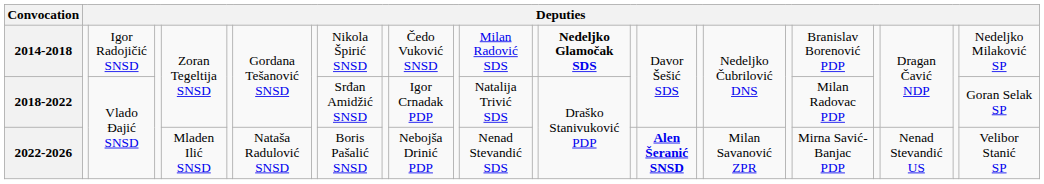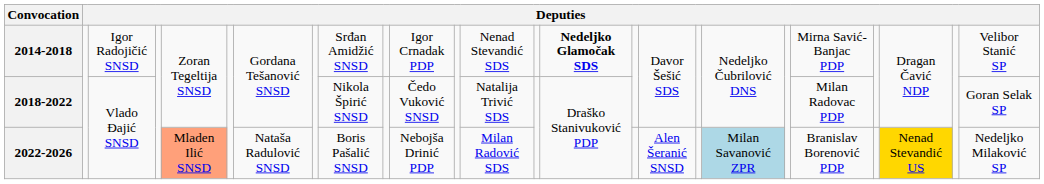2014-2018 | column 9: Nikola Špirić SNSD -> Srđan Amidžić SNSD
2014-2018 | column 11: Čedo Vuković SNSD -> Igor Crnadak PDP
2014-2018 | column 13: Milan Radović SDS -> Nenad Stevandić SDS
2014-2018 | column 21: Branislav Borenović PDP -> Mirna Savić-Banjac PDP
2014-2018 | column 25: Nedeljko Milaković SP -> Velibor Stanić SP
2018-2022 | column 9: Srđan Amidžić SNSD -> Nikola Špirić SNSD
2018-2022 | column 11: Igor Crnadak PDP -> Čedo Vuković SNSD
2022-2026 | column 5: no background -> lightsalmon background
2022-2026 | column 13: Nenad Stevandić SDS -> Milan Radović SDS
2022-2026 | column 17: bold -> normal
2022-2026 | column 19: no background -> lightblue background
2022-2026 | column 21: Mirna Savić-Banjac PDP -> Branislav Borenović PDP
2022-2026 | column 23: no background -> gold background
2022-2026 | column 25: Velibor Stanić SP -> Nedeljko Milaković SP
